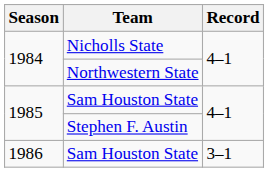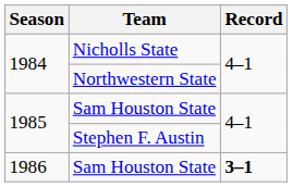1986 / Sam Houston State | Record: normal -> bold
